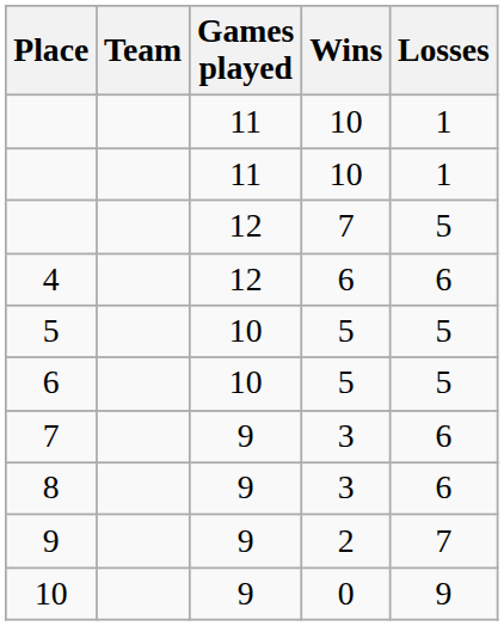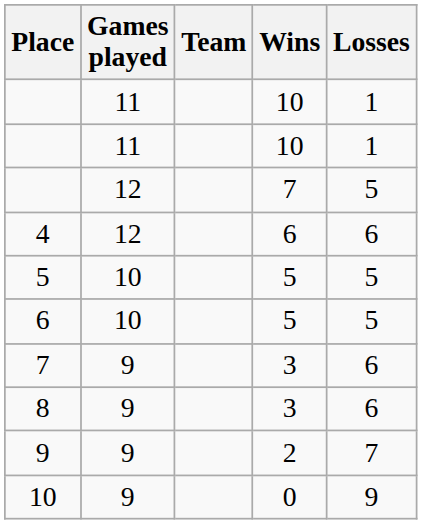columns swapped: Team <-> Games played
